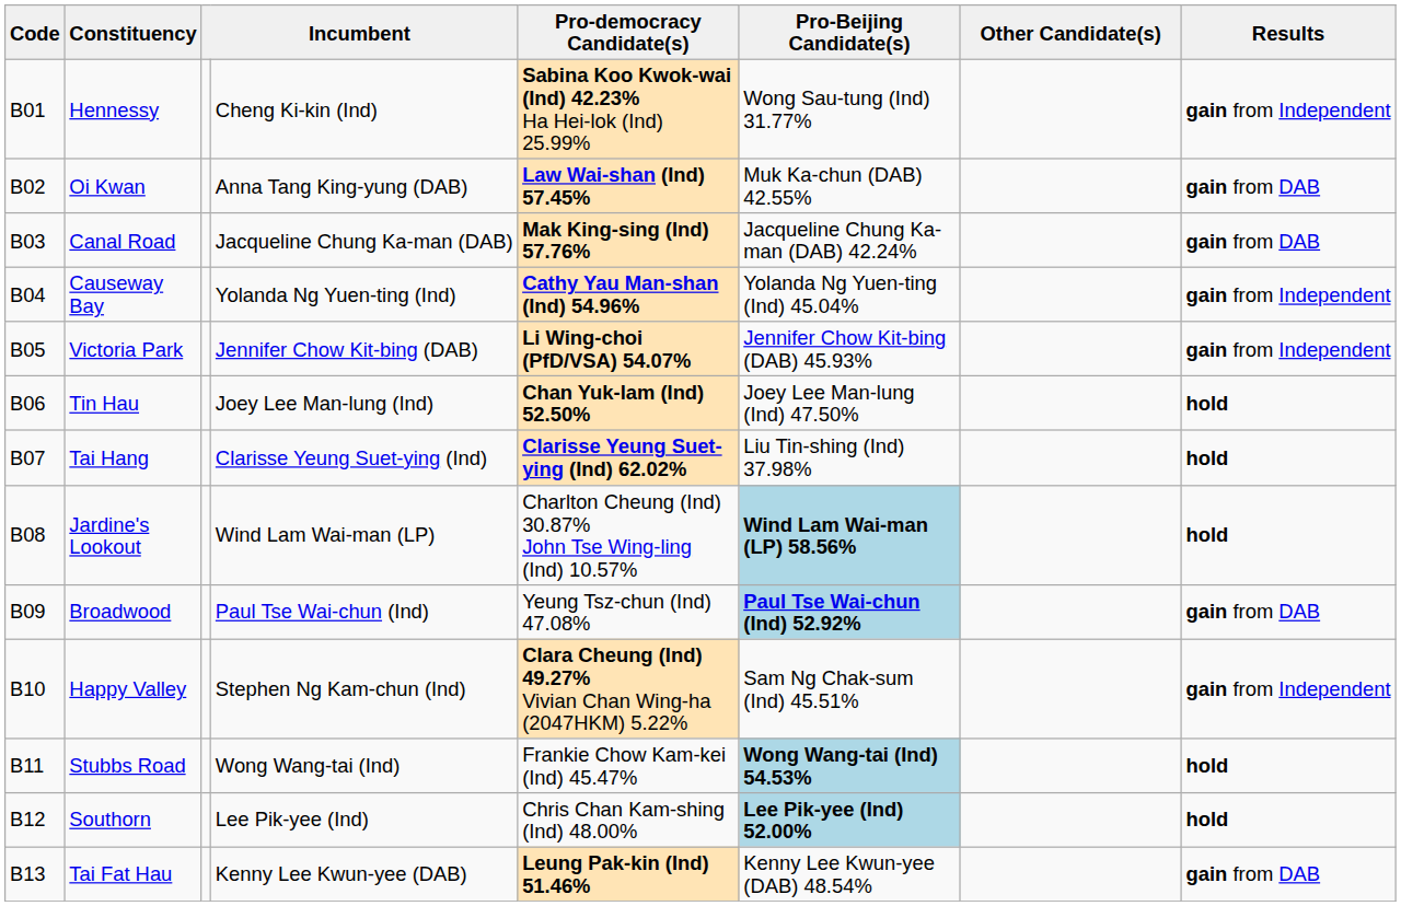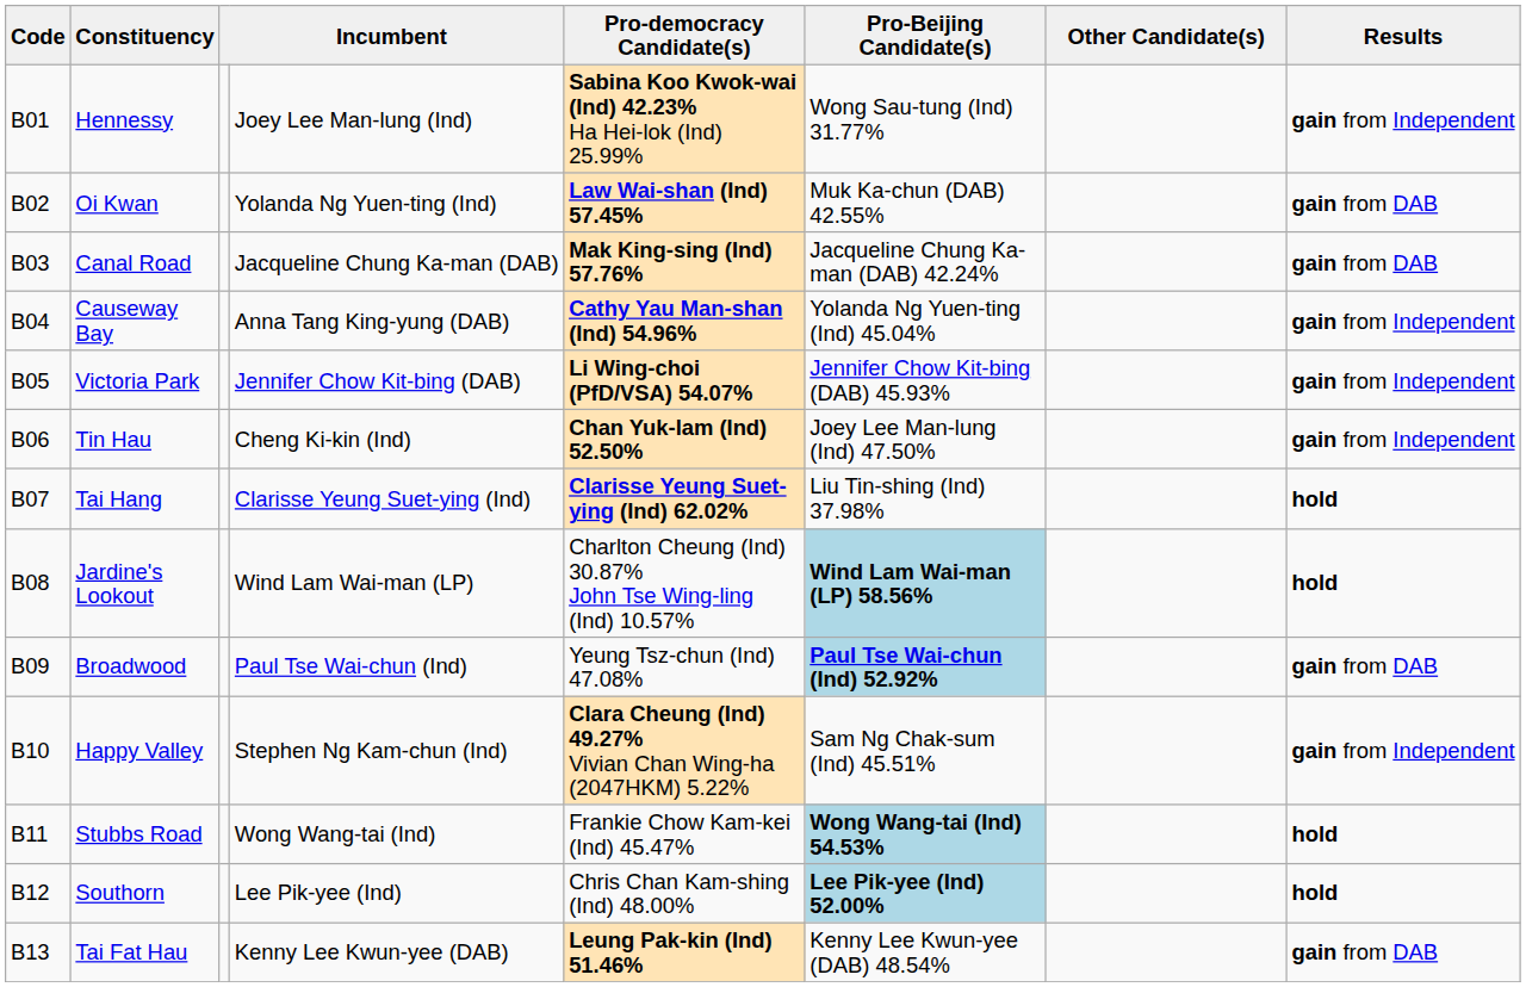Hennessy | column 4: Cheng Ki-kin (Ind) -> Joey Lee Man-lung (Ind)
Oi Kwan | column 4: Anna Tang King-yung (DAB) -> Yolanda Ng Yuen-ting (Ind)
Causeway Bay | column 4: Yolanda Ng Yuen-ting (Ind) -> Anna Tang King-yung (DAB)
Tin Hau | column 4: Joey Lee Man-lung (Ind) -> Cheng Ki-kin (Ind)
Tin Hau | column 8: hold -> gain from Independent
